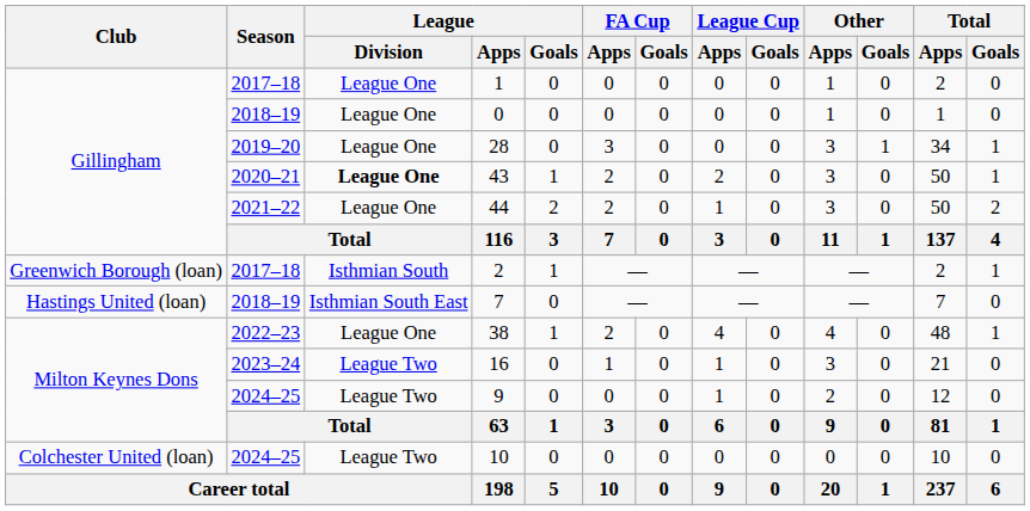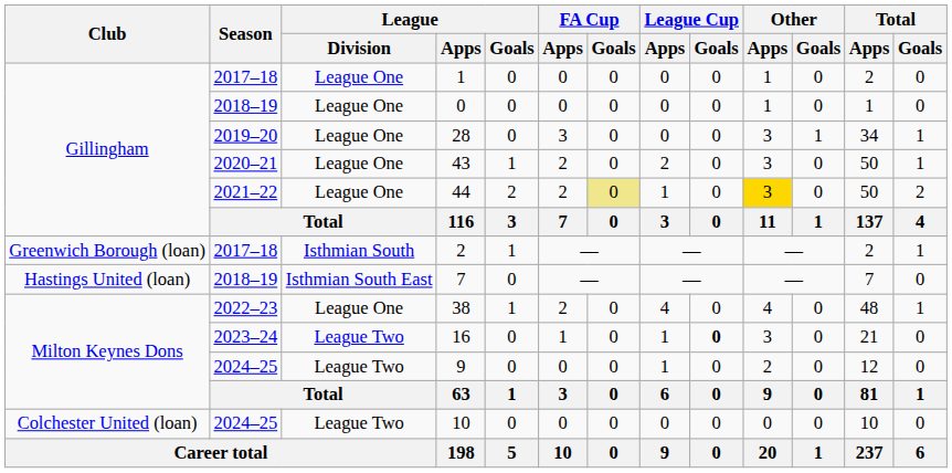43 | League / Division: bold -> normal
44 | FA Cup / Goals: no background -> khaki background
44 | Other / Apps: no background -> gold background
16 | League Cup / Goals: normal -> bold
